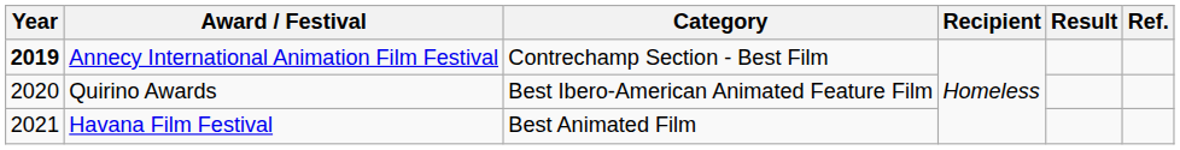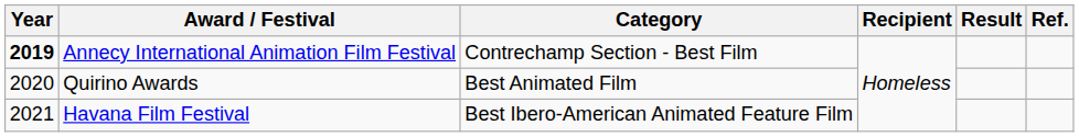Quirino Awards | Category: Best Ibero-American Animated Feature Film -> Best Animated Film
Havana Film Festival | Category: Best Animated Film -> Best Ibero-American Animated Feature Film
